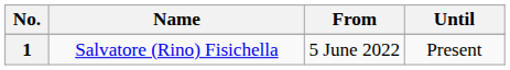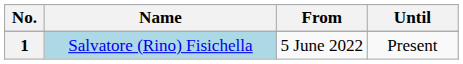1 | Name: no background -> lightblue background
